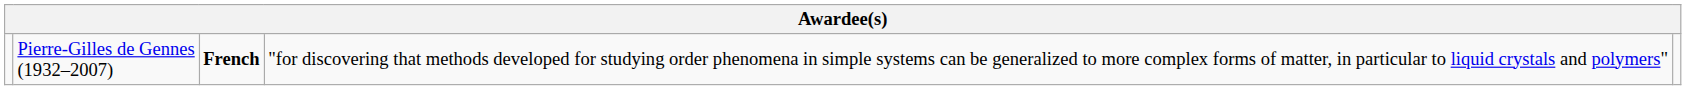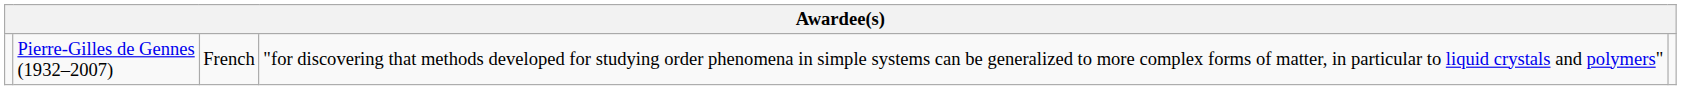Pierre-Gilles de Gennes (1932–2007) | column 3: bold -> normal
